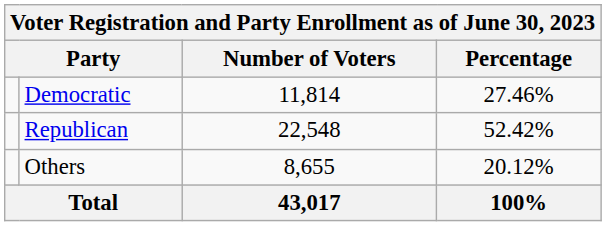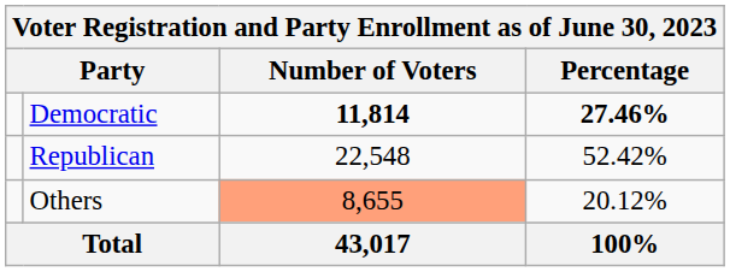Democratic | Number of Voters: normal -> bold
Democratic | Percentage: normal -> bold
Others | Number of Voters: no background -> lightsalmon background
